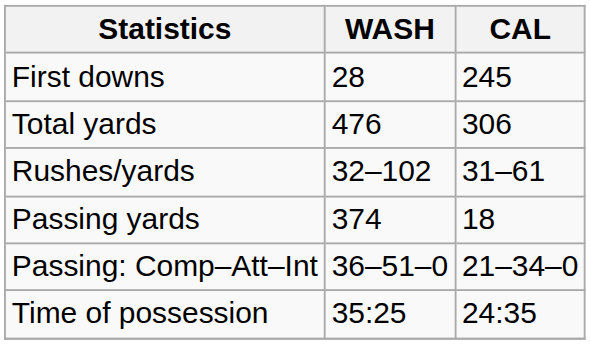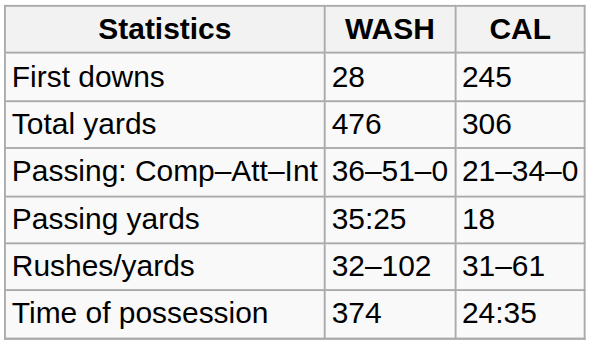rows swapped: Rushes/yards <-> Passing: Comp–Att–Int
Passing yards | WASH: 374 -> 35:25
Time of possession | WASH: 35:25 -> 374
